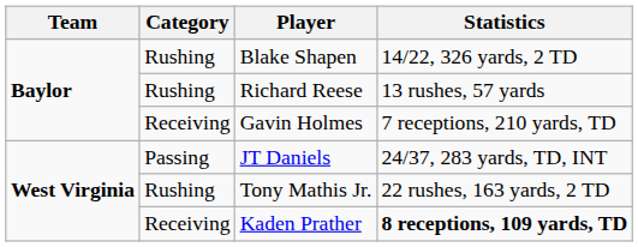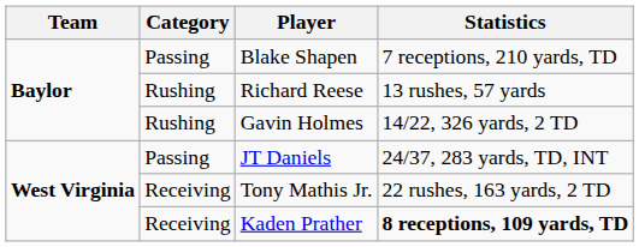Blake Shapen | Category: Rushing -> Passing
Blake Shapen | Statistics: 14/22, 326 yards, 2 TD -> 7 receptions, 210 yards, TD
Gavin Holmes | Category: Receiving -> Rushing
Gavin Holmes | Statistics: 7 receptions, 210 yards, TD -> 14/22, 326 yards, 2 TD
Tony Mathis Jr. | Category: Rushing -> Receiving
